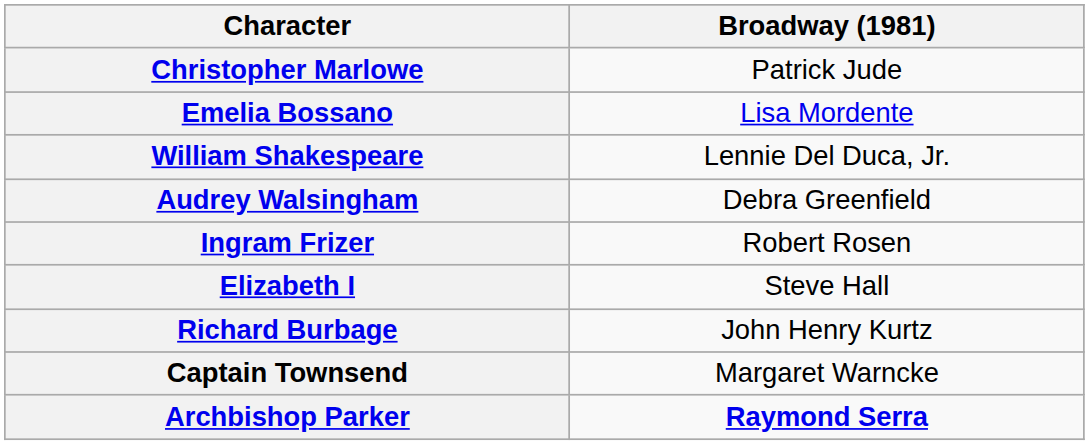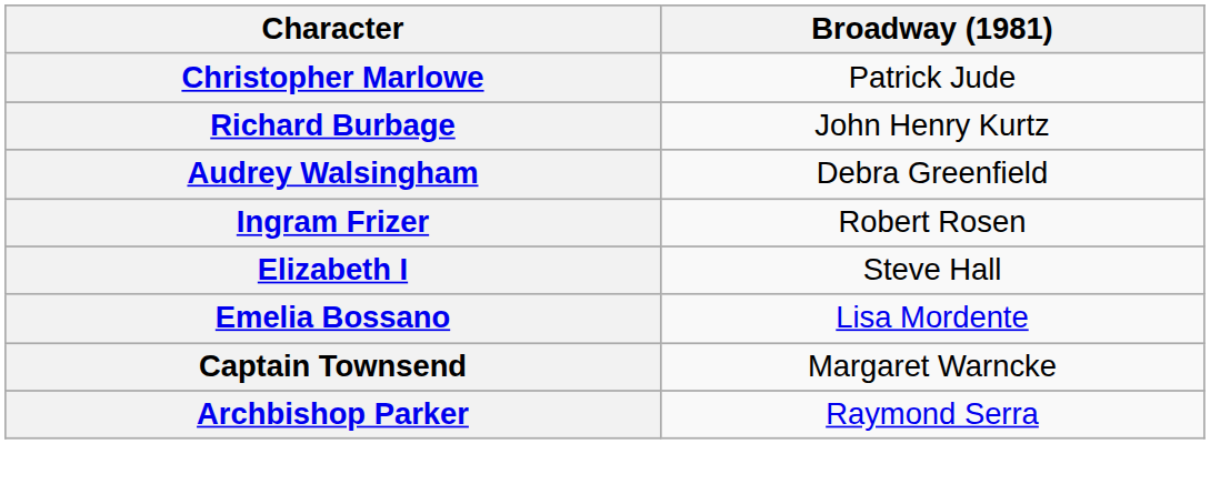rows swapped: Emelia Bossano <-> Richard Burbage
- row: William Shakespeare | Lennie Del Duca, Jr.
Archbishop Parker | Broadway (1981): bold -> normal
